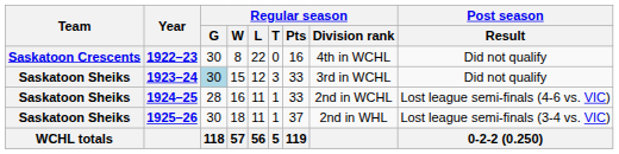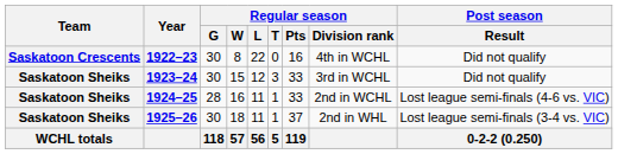1923–24 | Regular season / G: lightblue background -> no background
